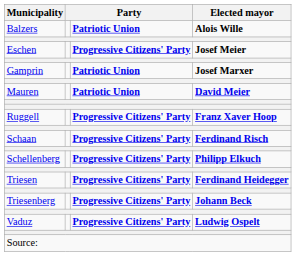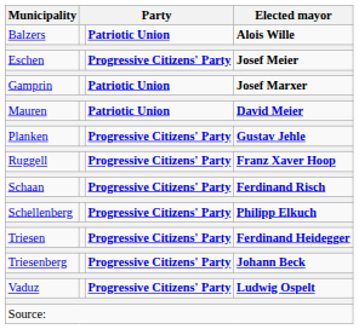+ row: Planken | Progressive Citizens' Party | Gustav Jehle
